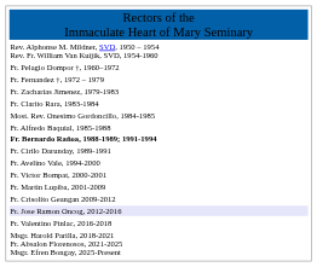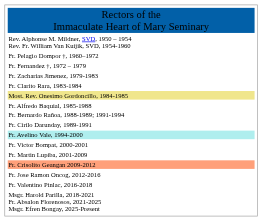row 7 | column 1: no background -> khaki background
row 9 | column 1: bold -> normal
row 11 | column 1: no background -> paleturquoise background
row 14 | column 1: no background -> lightsalmon background
row 15 | column 1: lavender background -> no background
